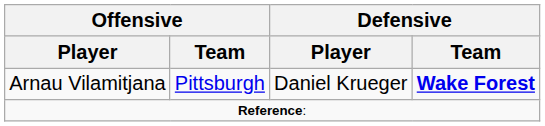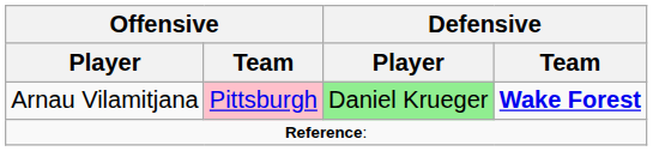Arnau Vilamitjana | Offensive / Team: no background -> pink background
Arnau Vilamitjana | Defensive / Player: no background -> lightgreen background
